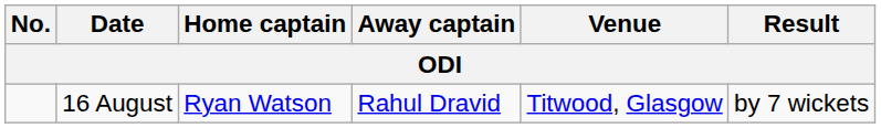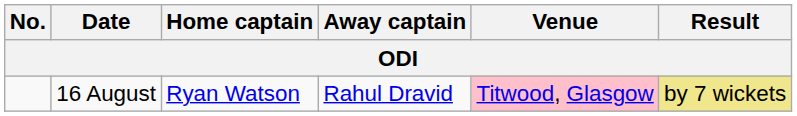16 August | Venue: no background -> pink background
16 August | Result: no background -> khaki background
